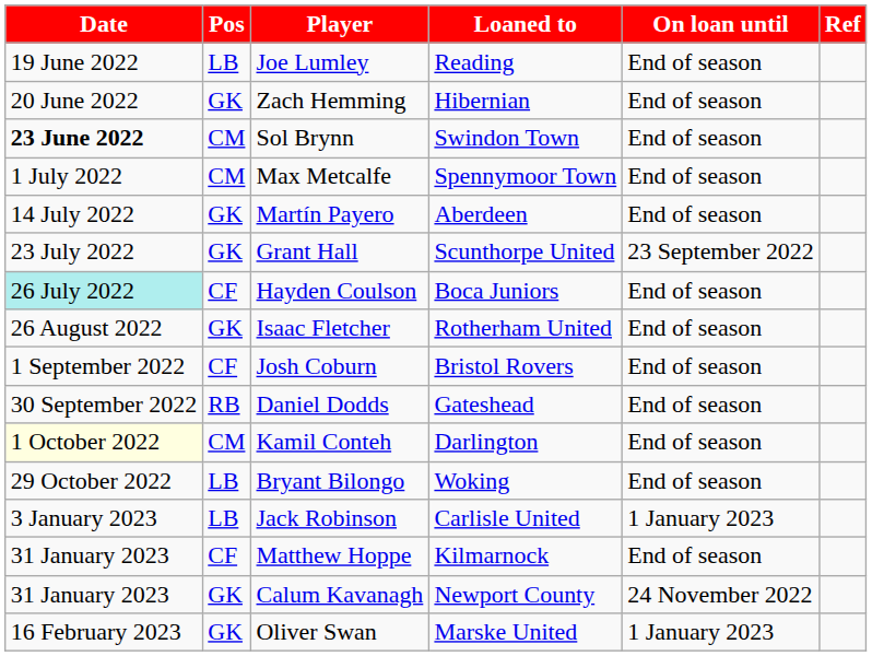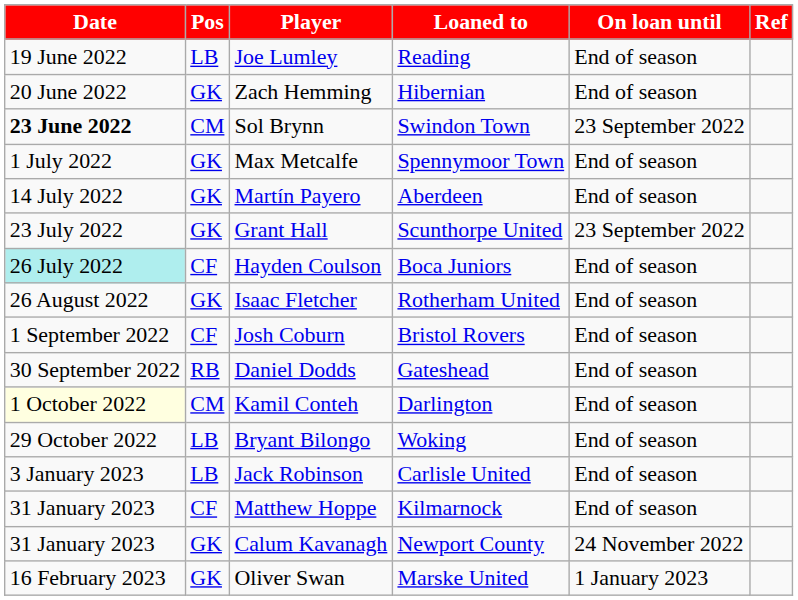Sol Brynn | On loan until: End of season -> 23 September 2022
Max Metcalfe | Pos: CM -> GK
Jack Robinson | On loan until: 1 January 2023 -> End of season
